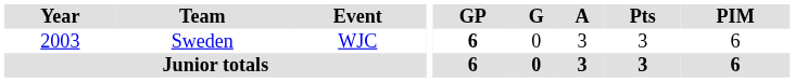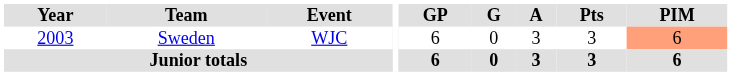Sweden | GP: bold -> normal
Sweden | PIM: no background -> lightsalmon background
